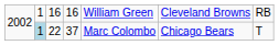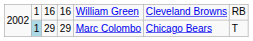row 2 | column 3: 22 -> 29
row 2 | column 4: 37 -> 29
